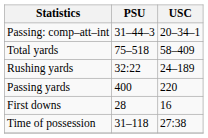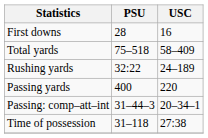rows swapped: First downs <-> Passing: comp–att–int
